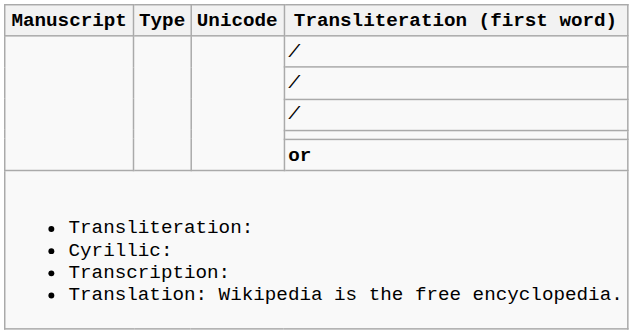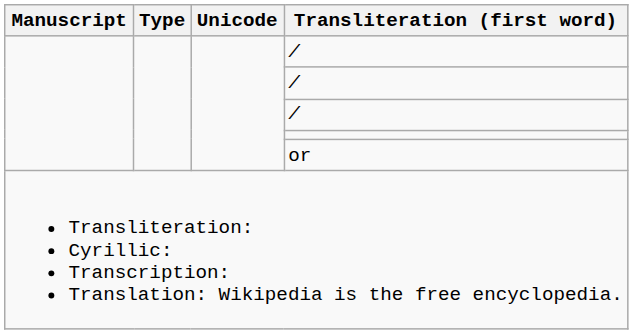or | Transliteration (first word): bold -> normal
